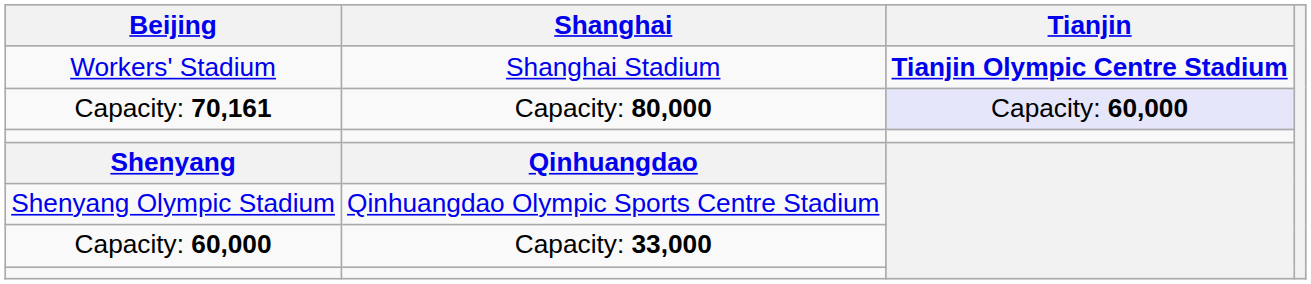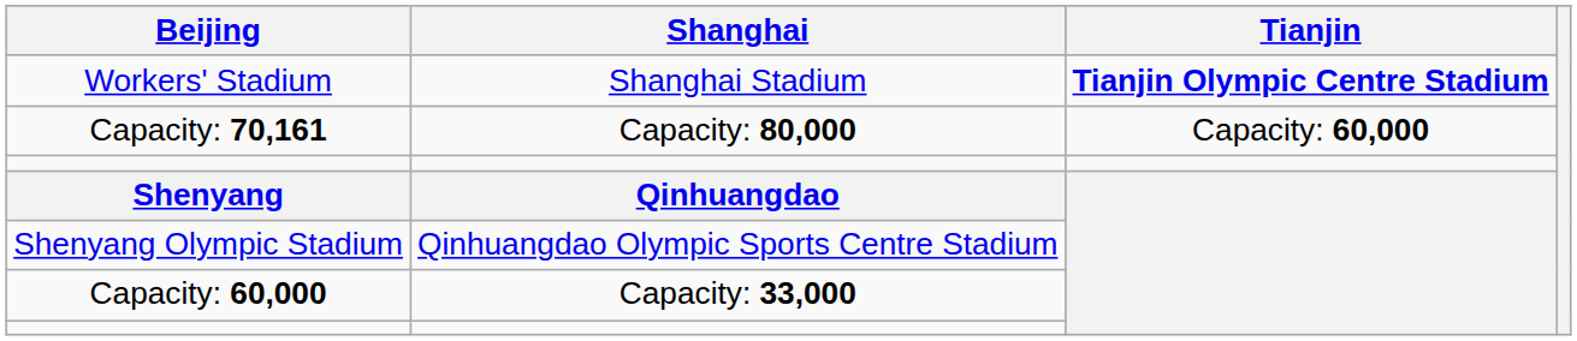Capacity: 70,161 | Tianjin: lavender background -> no background
